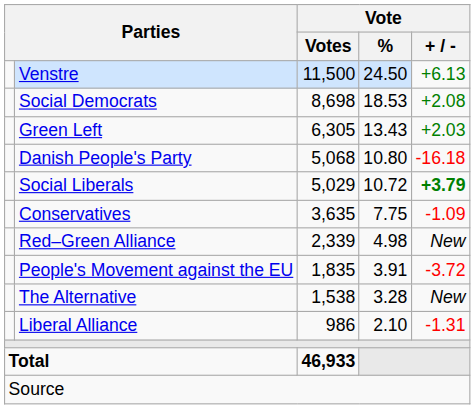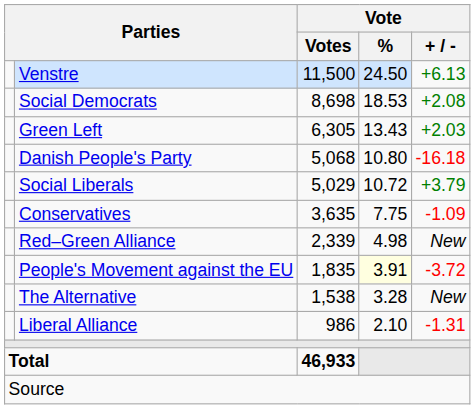Social Liberals | Vote / + / -: bold -> normal
People's Movement against the EU | Vote / %: no background -> lightyellow background
